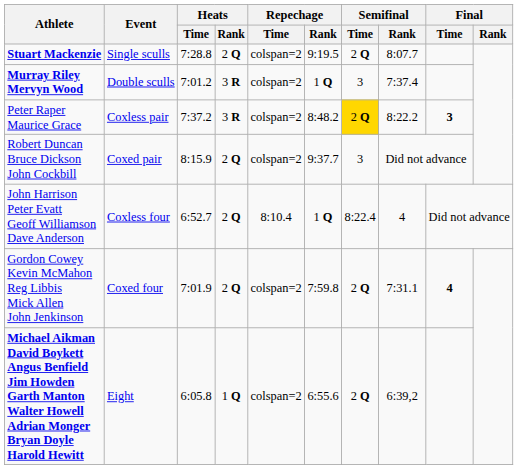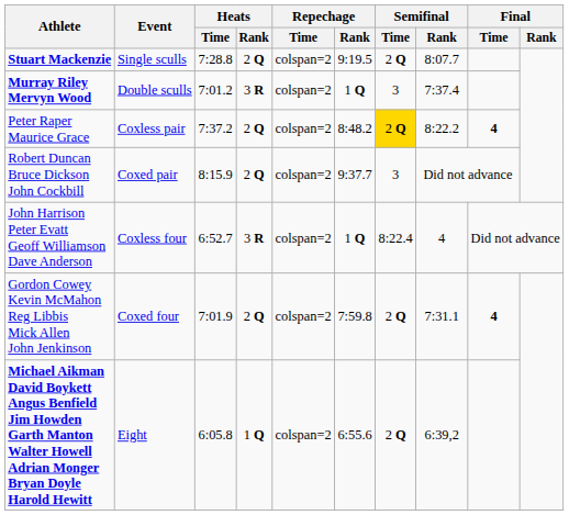Peter Raper Maurice Grace | Heats / Rank: 3 R -> 2 Q
Peter Raper Maurice Grace | Final / Time: 3 -> 4
John Harrison Peter Evatt Geoff Williamson Dave Anderson | Heats / Rank: 2 Q -> 3 R
John Harrison Peter Evatt Geoff Williamson Dave Anderson | Repechage / Time: 8:10.4 -> colspan=2
